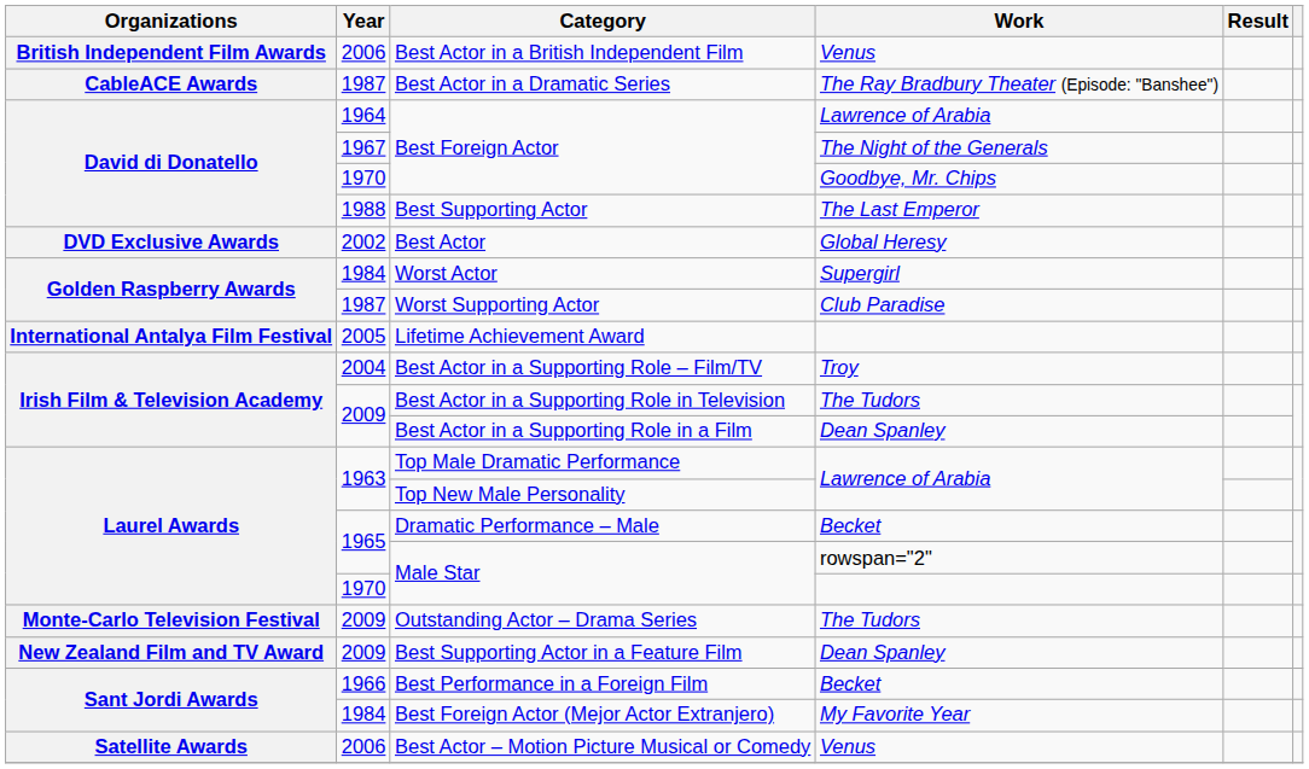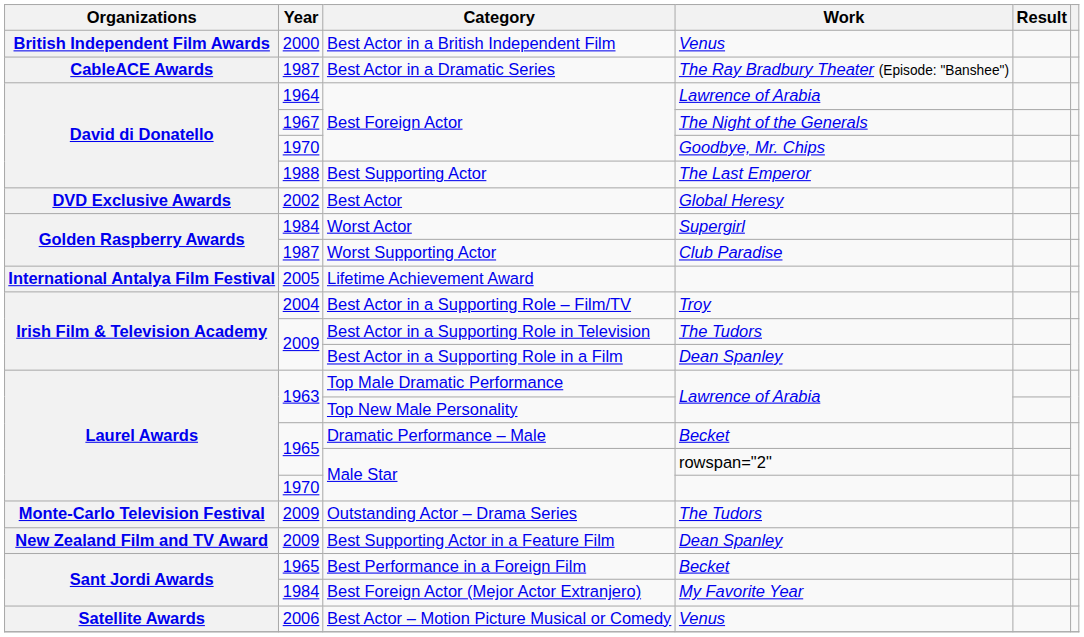Best Actor in a British Independent Film | Year: 2006 -> 2000
Best Performance in a Foreign Film | Year: 1966 -> 1965
